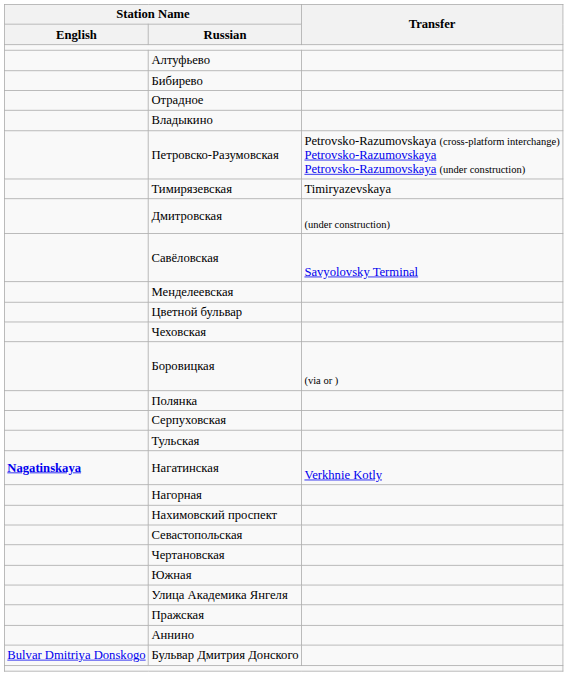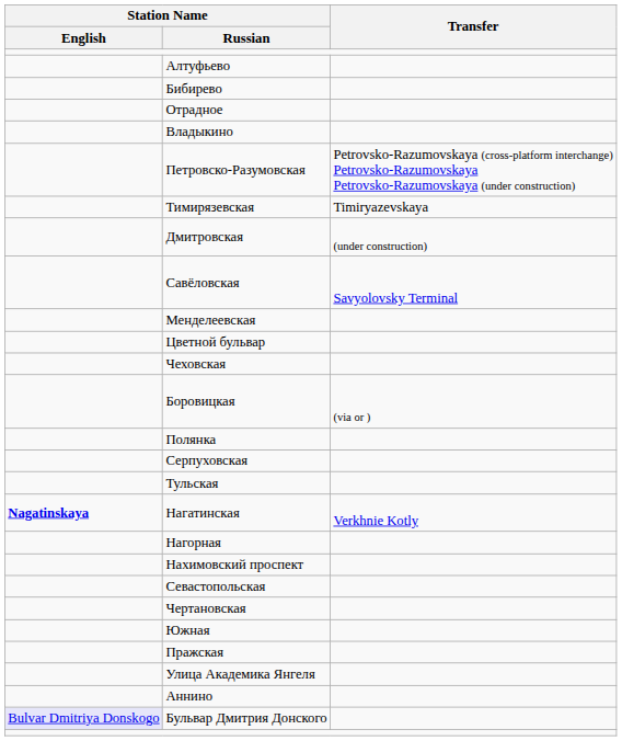rows swapped: Пражская <-> Улица Академика Янгеля
Бульвар Дмитрия Донского | Station Name / English: no background -> lavender background
